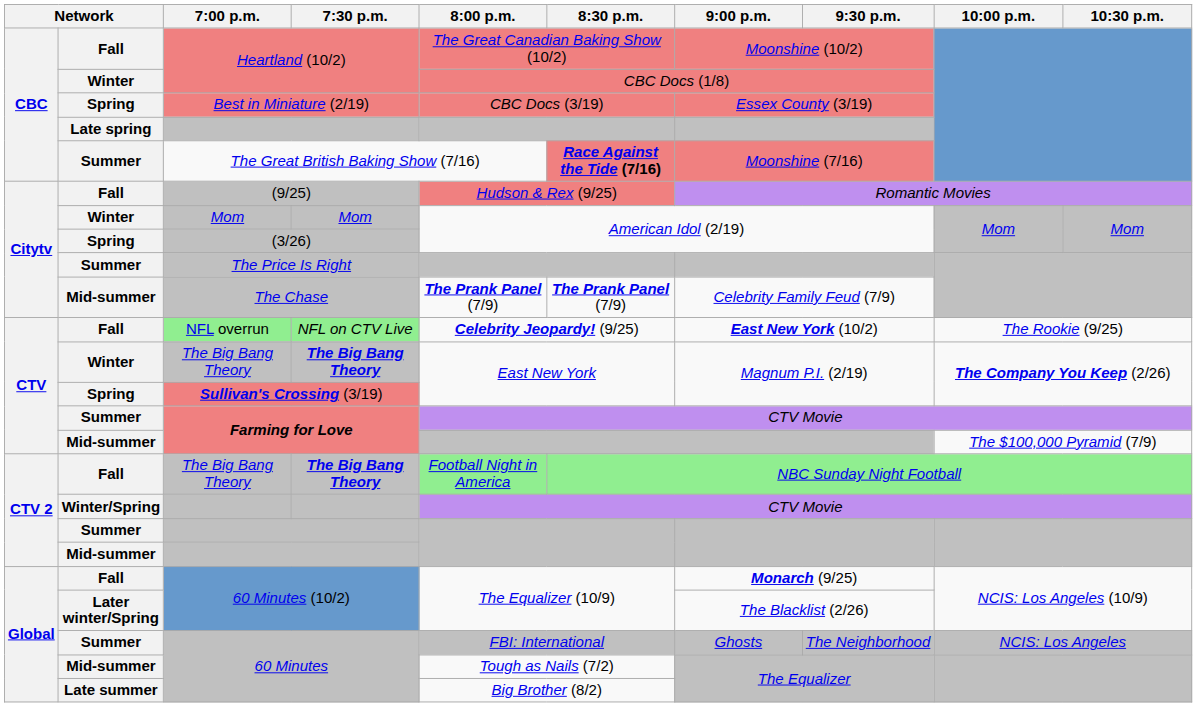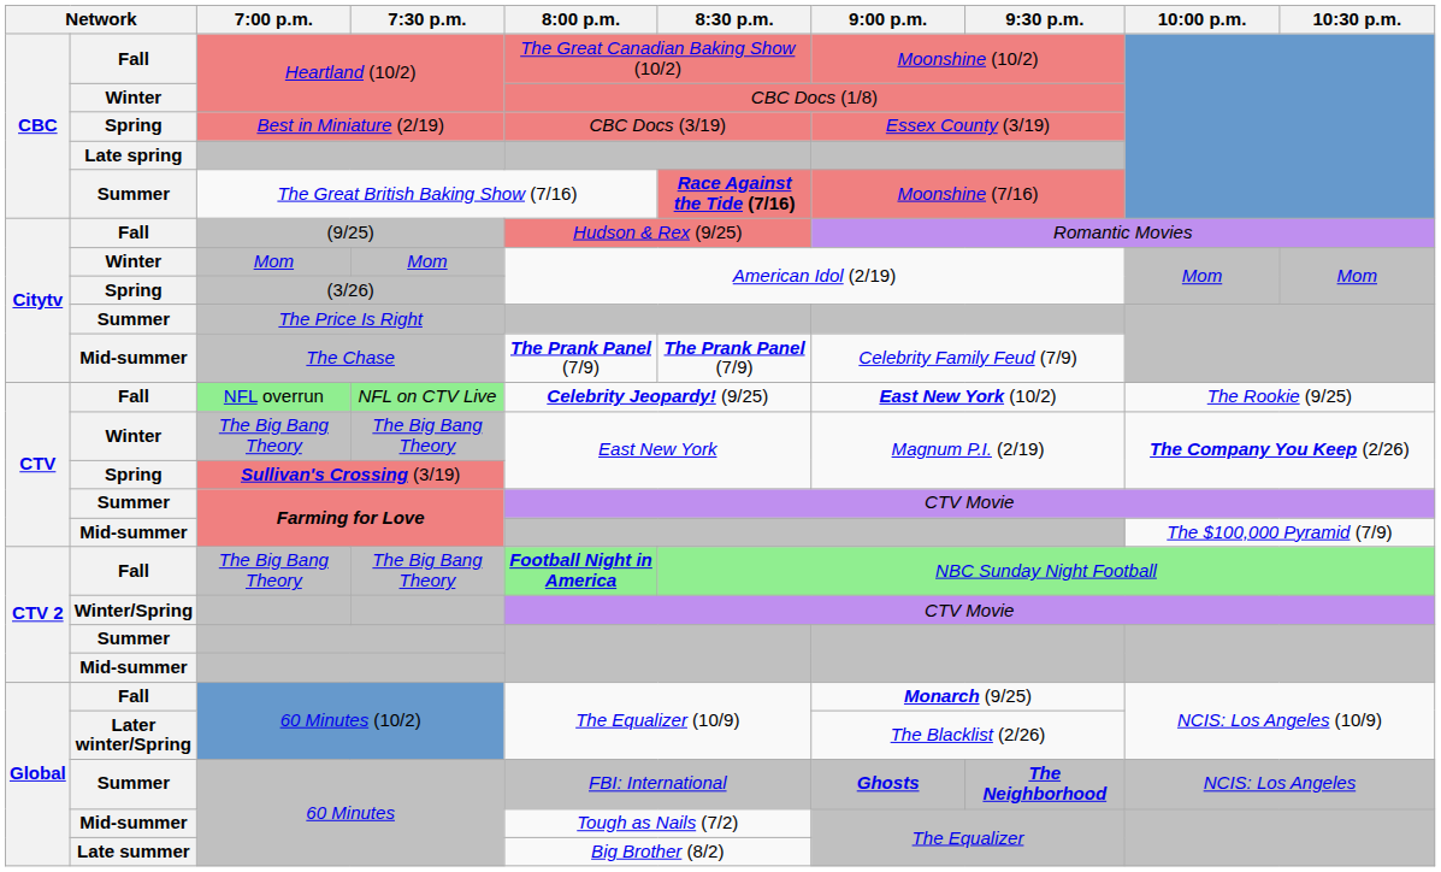Winter / The Big Bang Theory | 7:30 p.m.: bold -> normal
Fall / The Big Bang Theory | 7:30 p.m.: bold -> normal
Fall / The Big Bang Theory | 8:00 p.m.: normal -> bold
Summer / 60 Minutes | 9:00 p.m.: normal -> bold
Summer / 60 Minutes | 9:30 p.m.: normal -> bold
